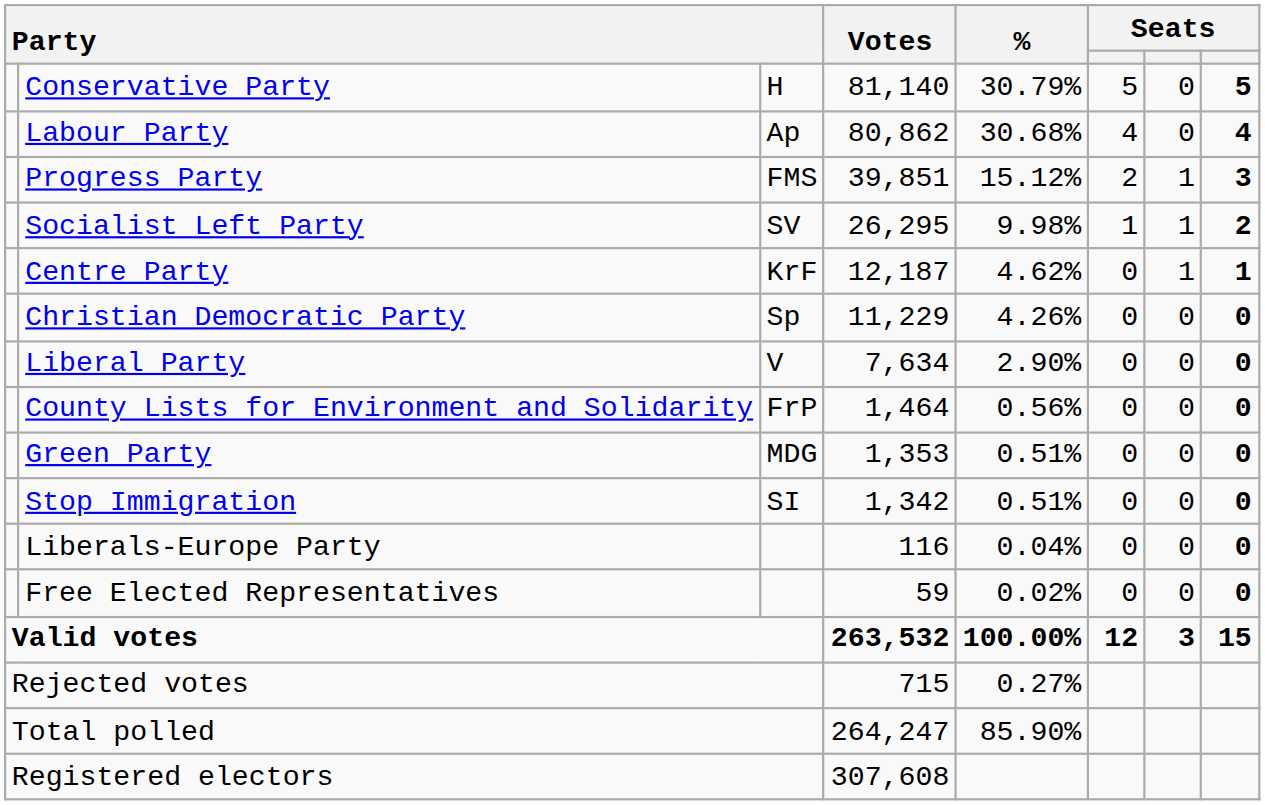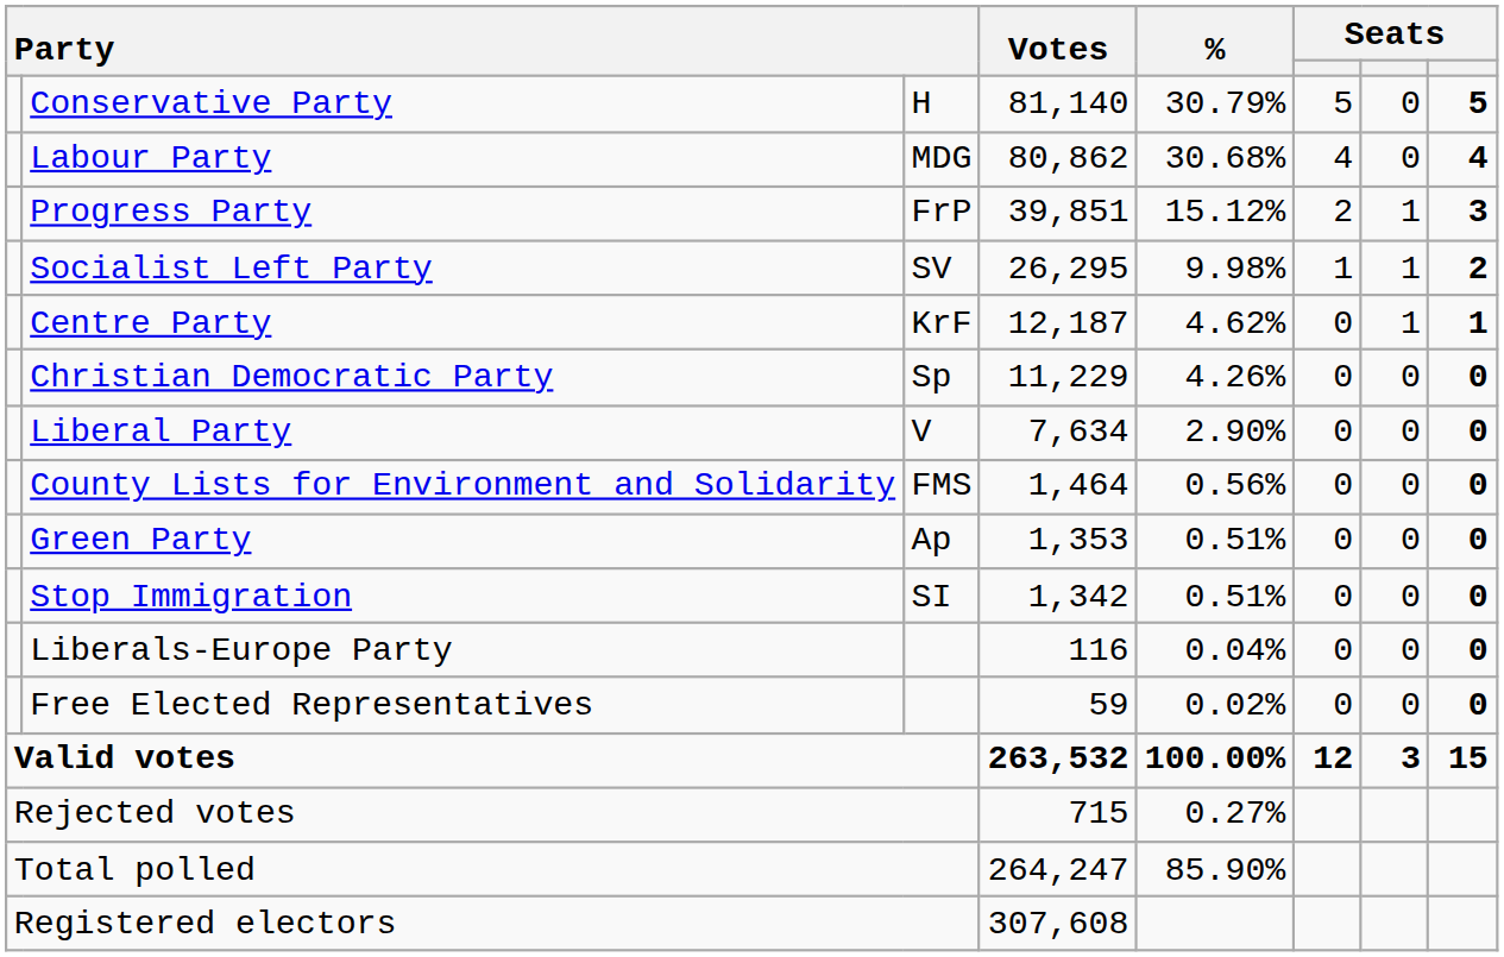Labour Party | column 3: Ap -> MDG
Progress Party | column 3: FMS -> FrP
County Lists for Environment and Solidarity | column 3: FrP -> FMS
Green Party | column 3: MDG -> Ap
